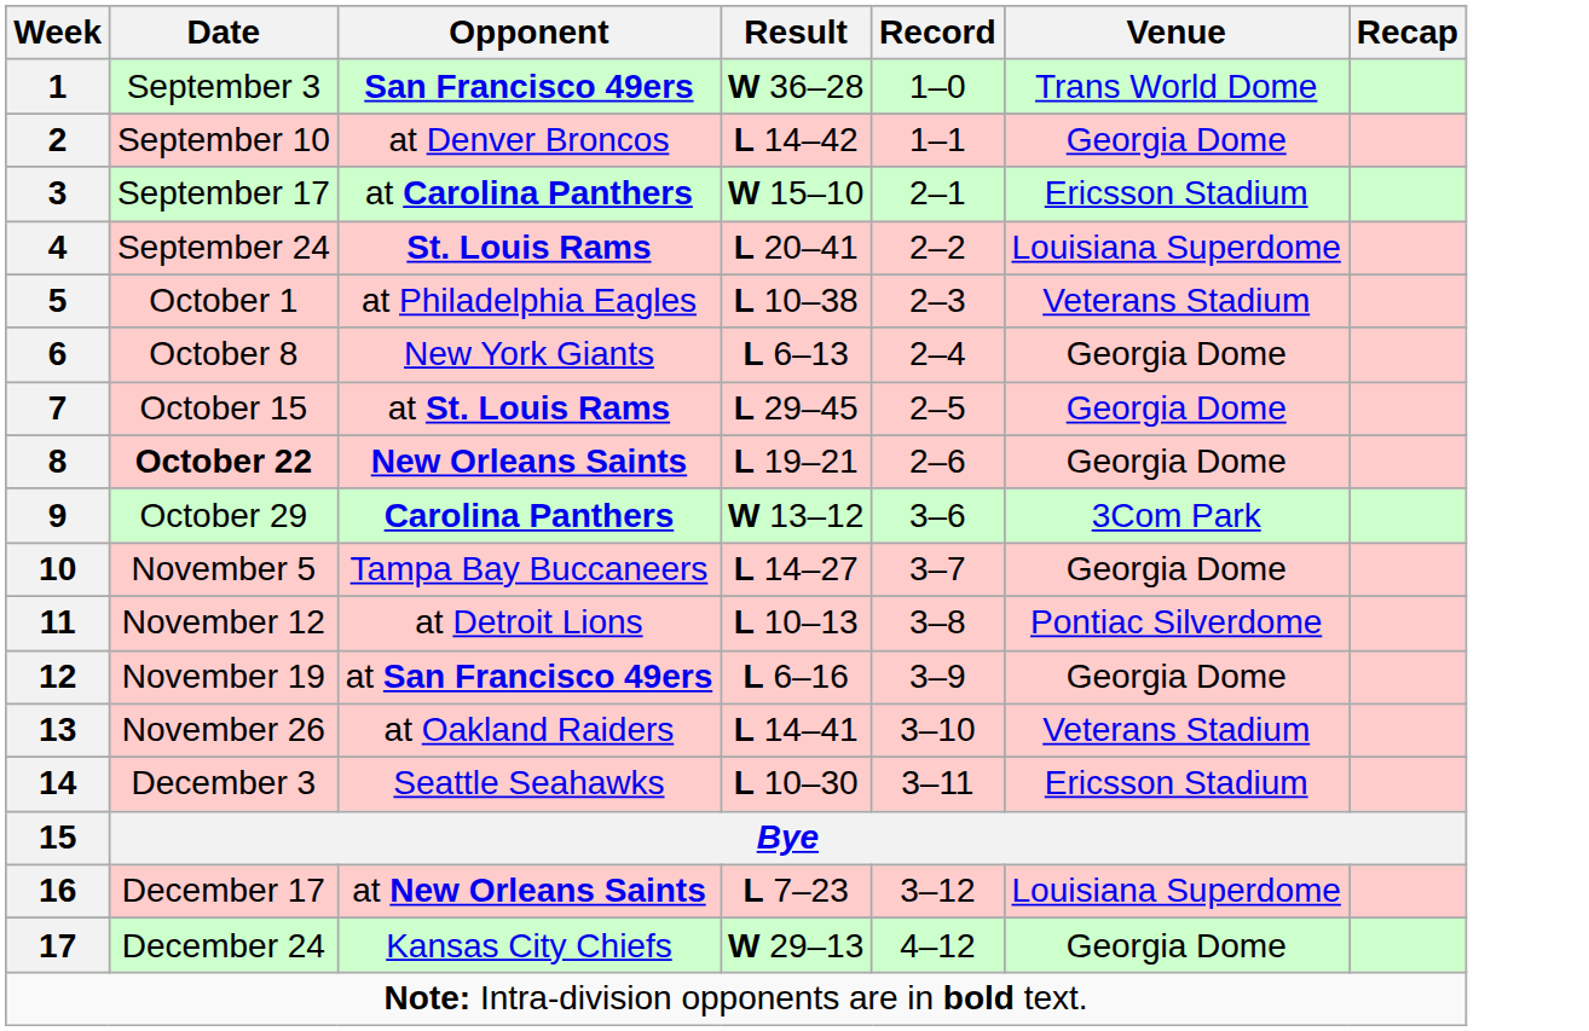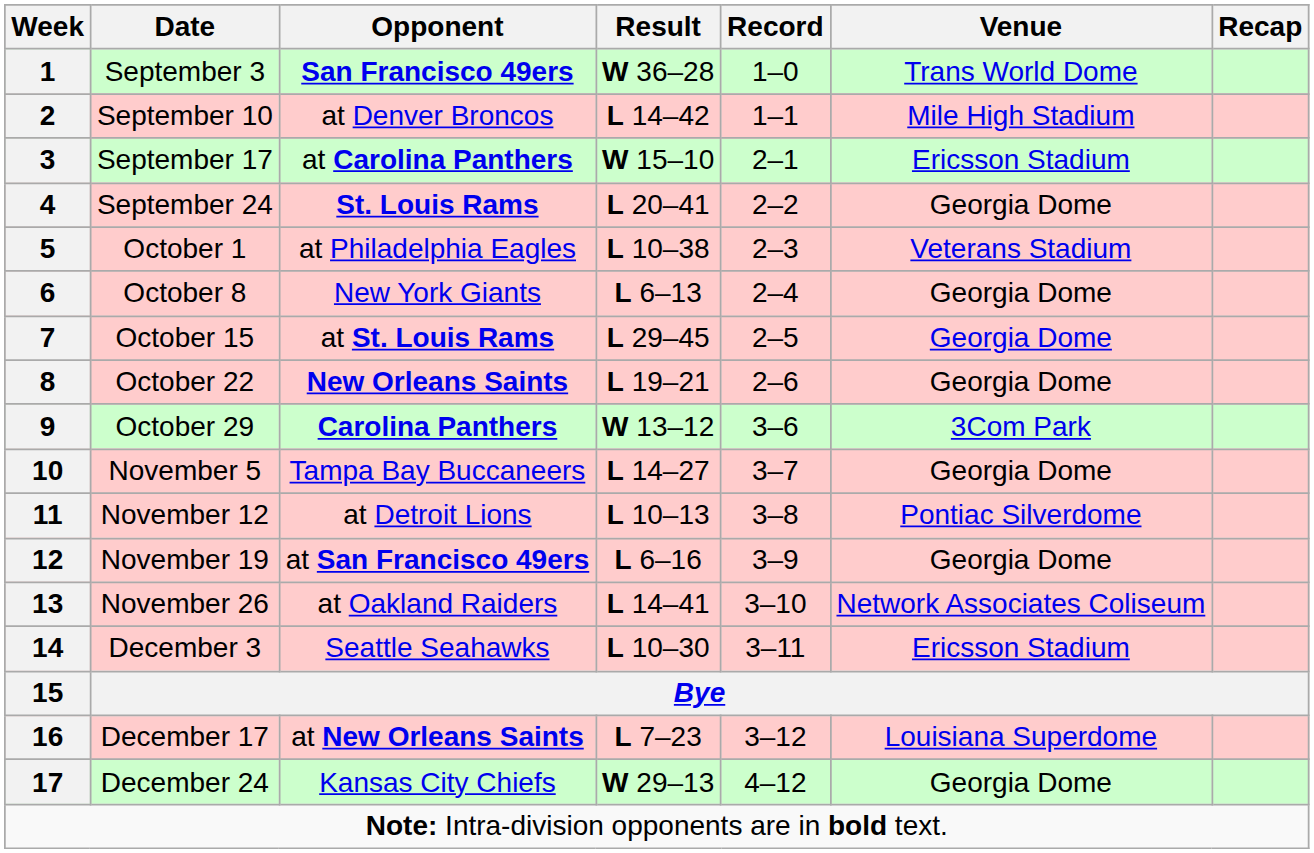2 | Venue: Georgia Dome -> Mile High Stadium
4 | Venue: Louisiana Superdome -> Georgia Dome
8 | Date: bold -> normal
13 | Venue: Veterans Stadium -> Network Associates Coliseum
